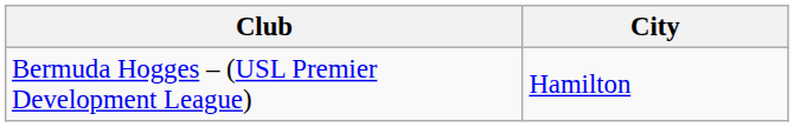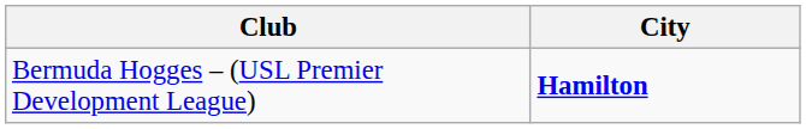Bermuda Hogges – (USL Premier Development League) | City: normal -> bold
